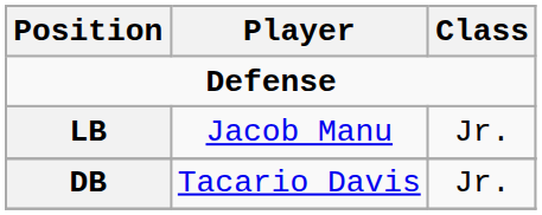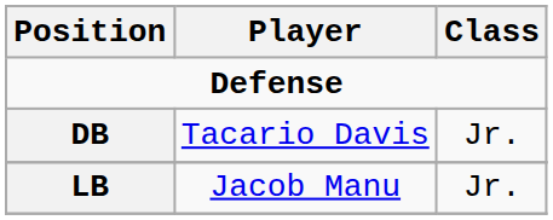rows swapped: DB <-> LB
